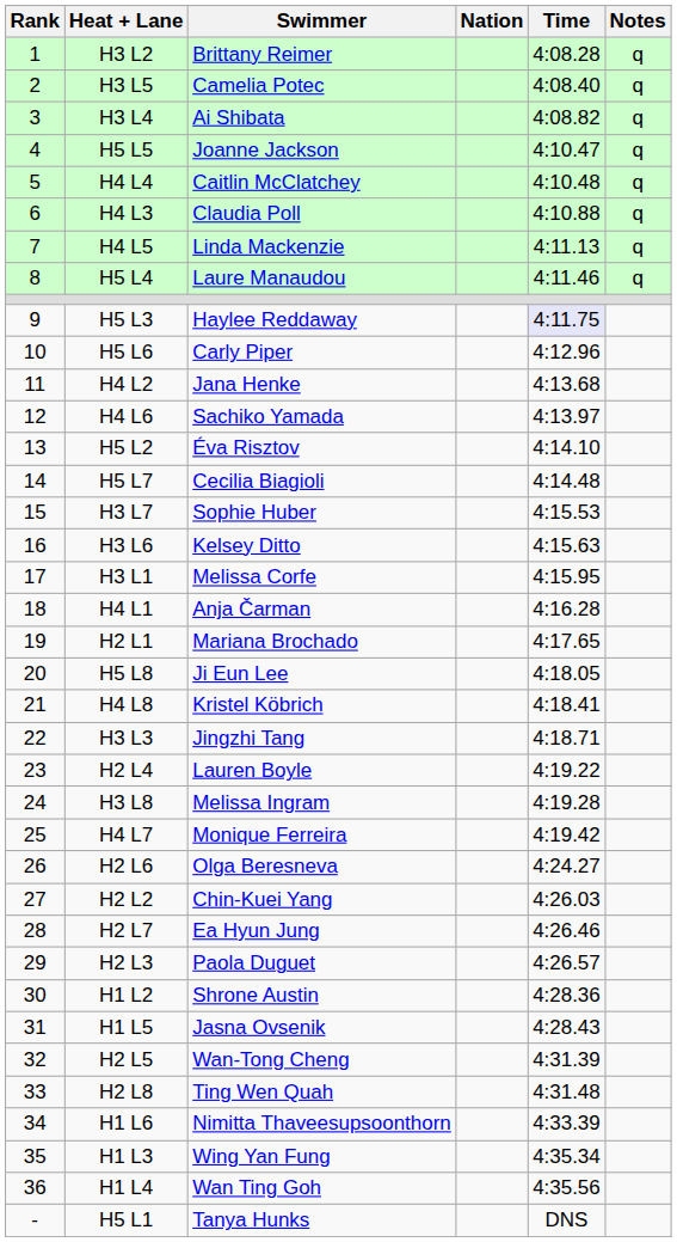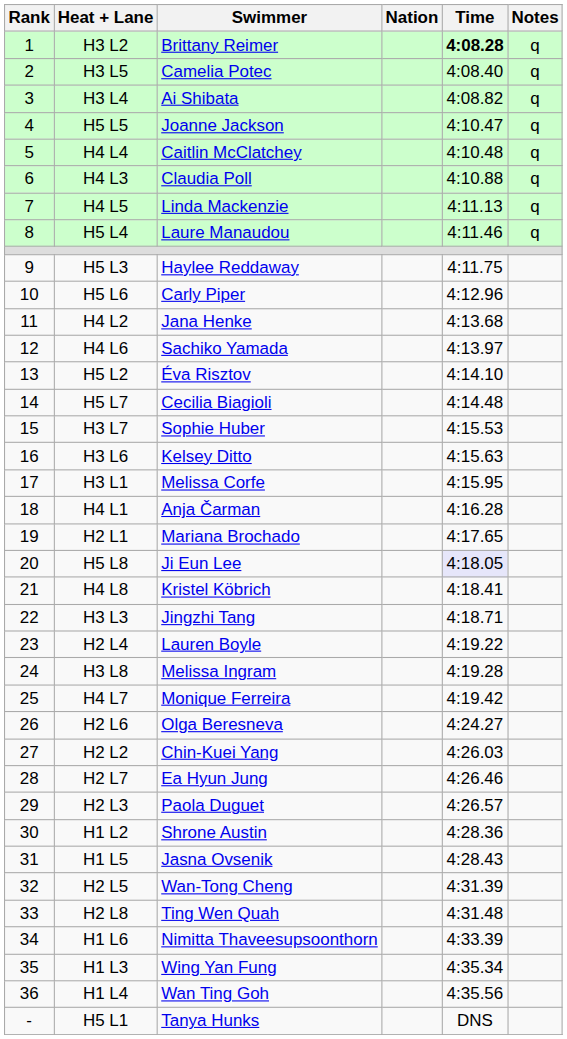H3 L2 | Time: normal -> bold
H5 L3 | Time: lavender background -> no background
H5 L8 | Time: no background -> lavender background
